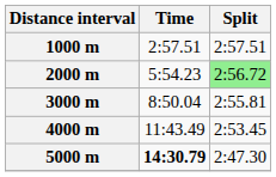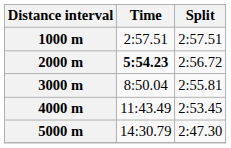2000 m | Time: normal -> bold
2000 m | Split: lightgreen background -> no background
5000 m | Time: bold -> normal
